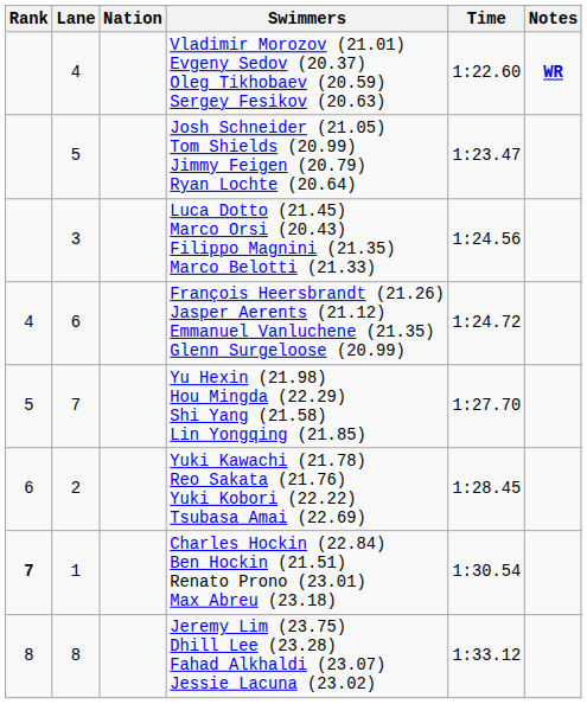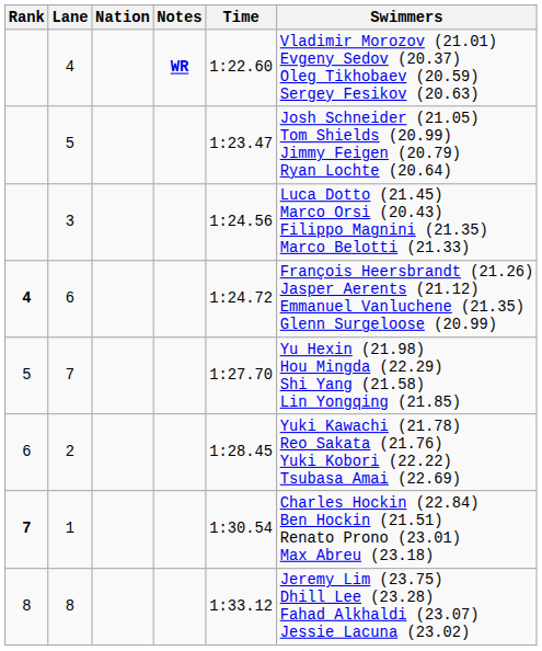columns swapped: Swimmers <-> Notes
row 5 | Rank: normal -> bold
